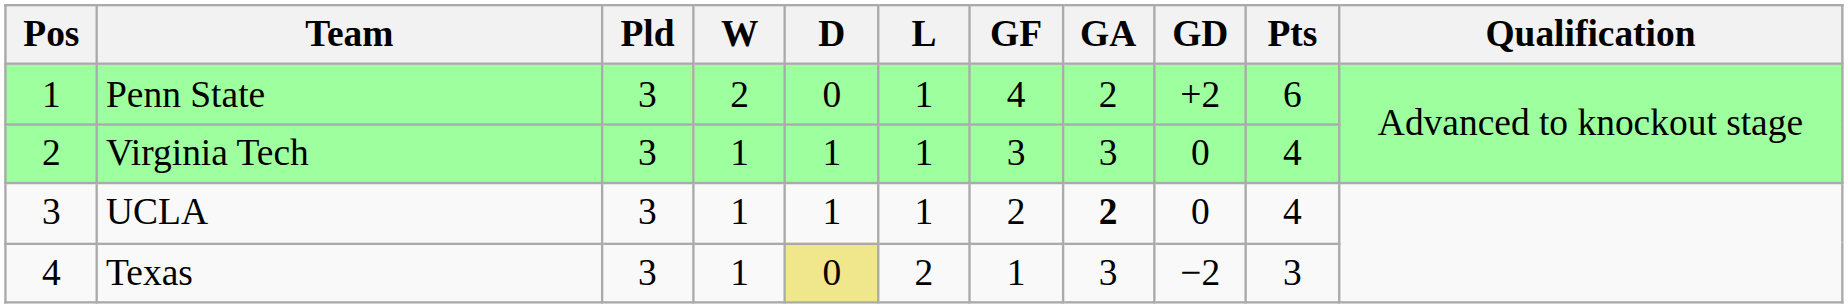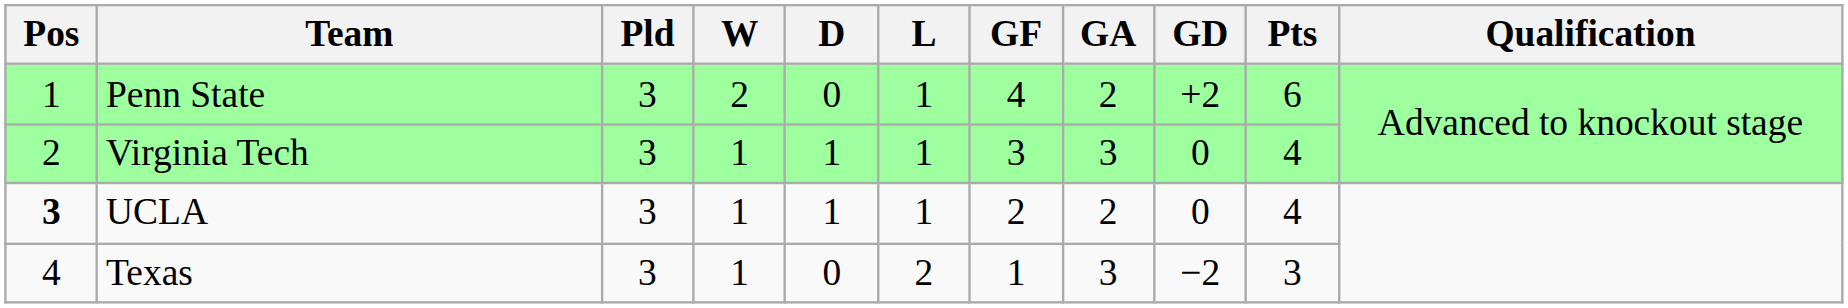UCLA | Pos: normal -> bold
UCLA | GA: bold -> normal
Texas | D: khaki background -> no background
